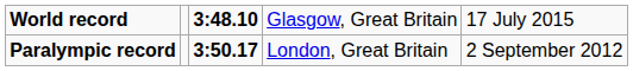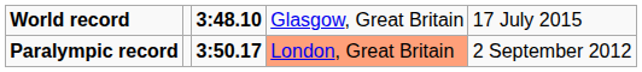Paralympic record | column 4: no background -> lightsalmon background
